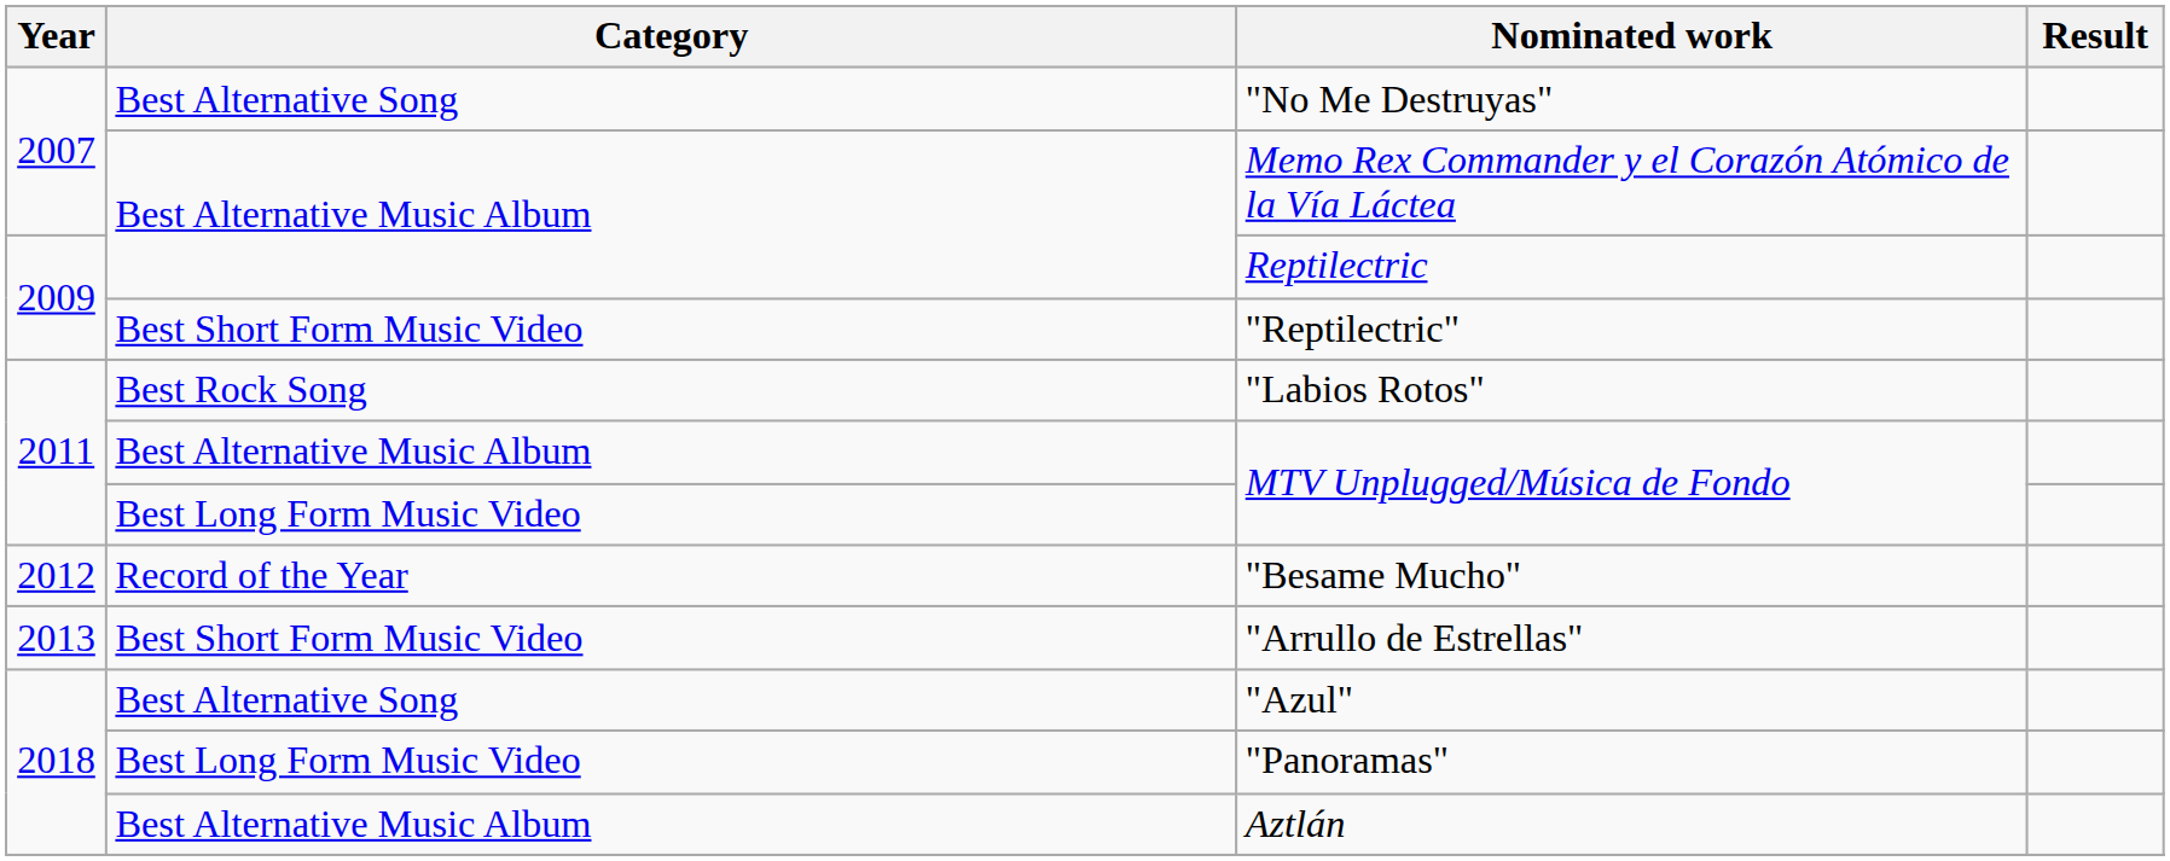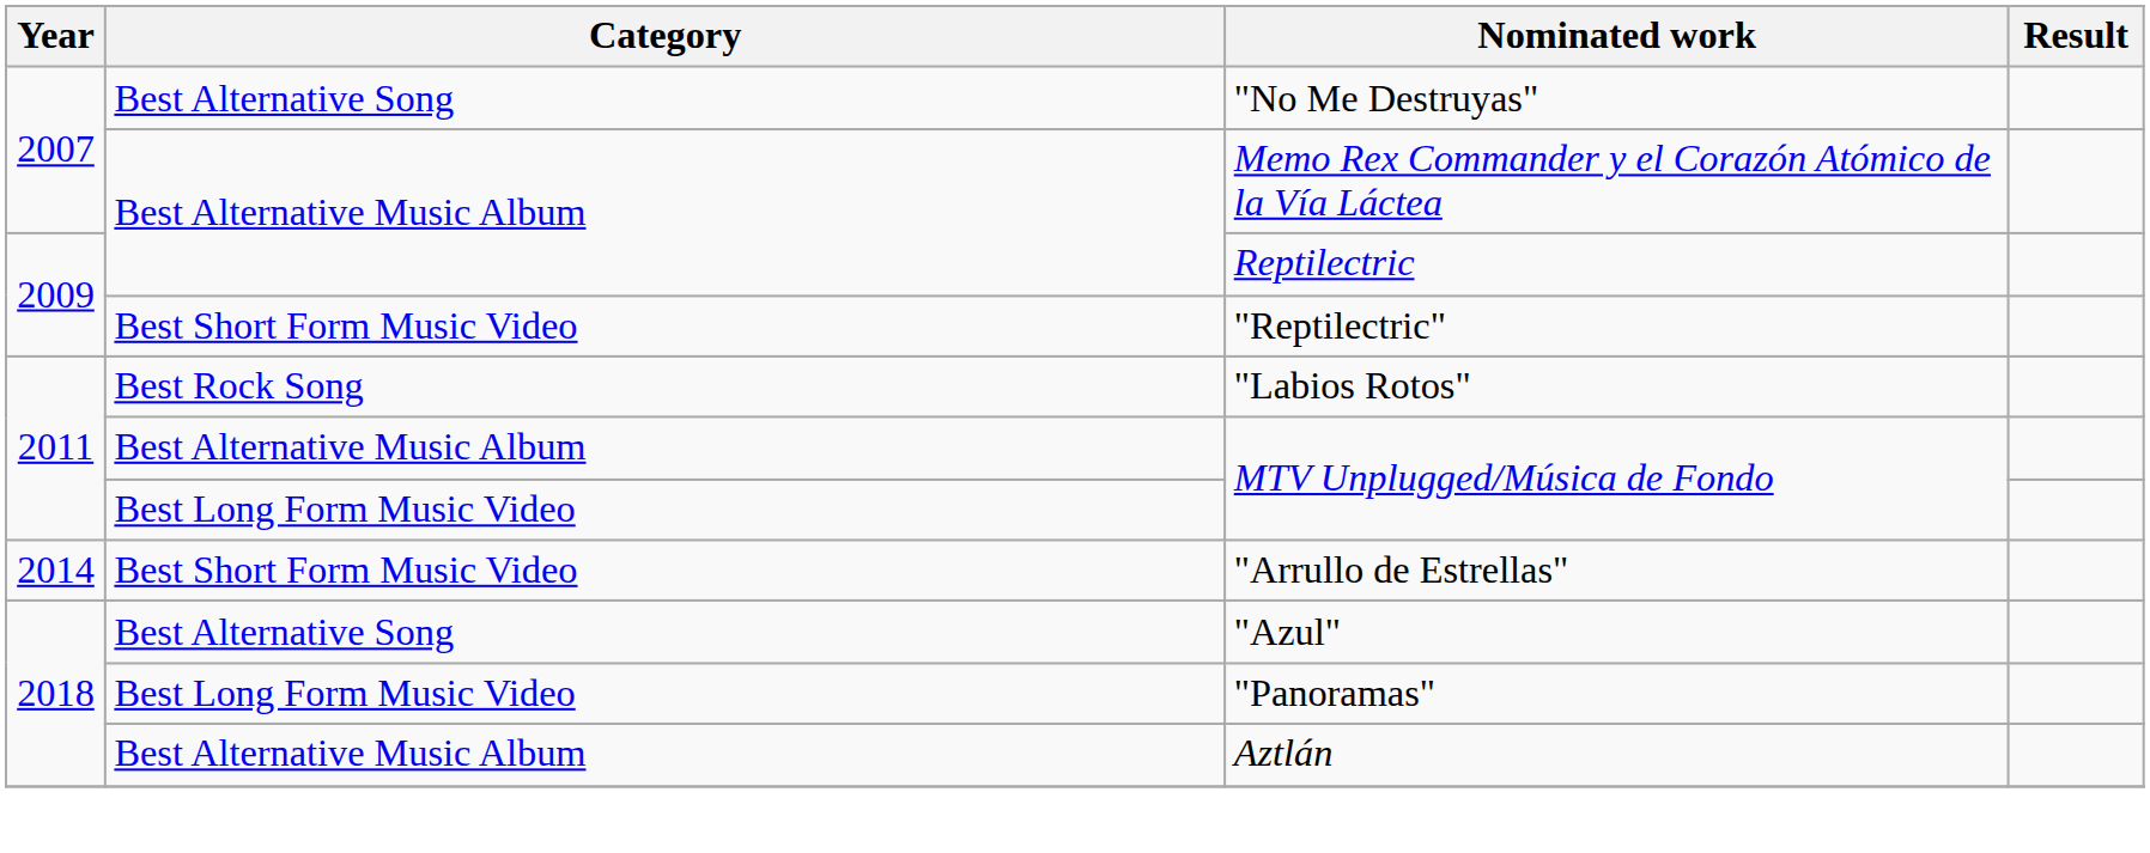- row: 2012 | Record of the Year | "Besame Mucho"
"Arrullo de Estrellas" | Year: 2013 -> 2014
